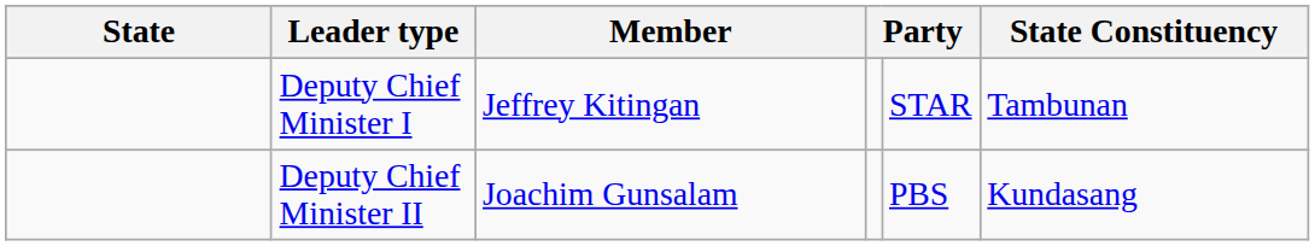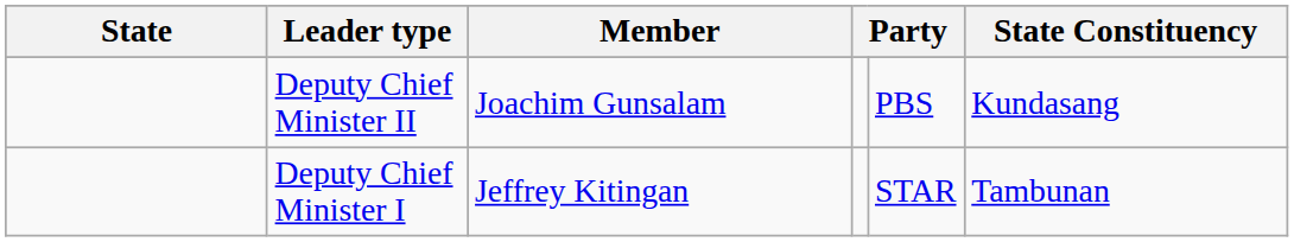rows swapped: Deputy Chief Minister I <-> Deputy Chief Minister II
